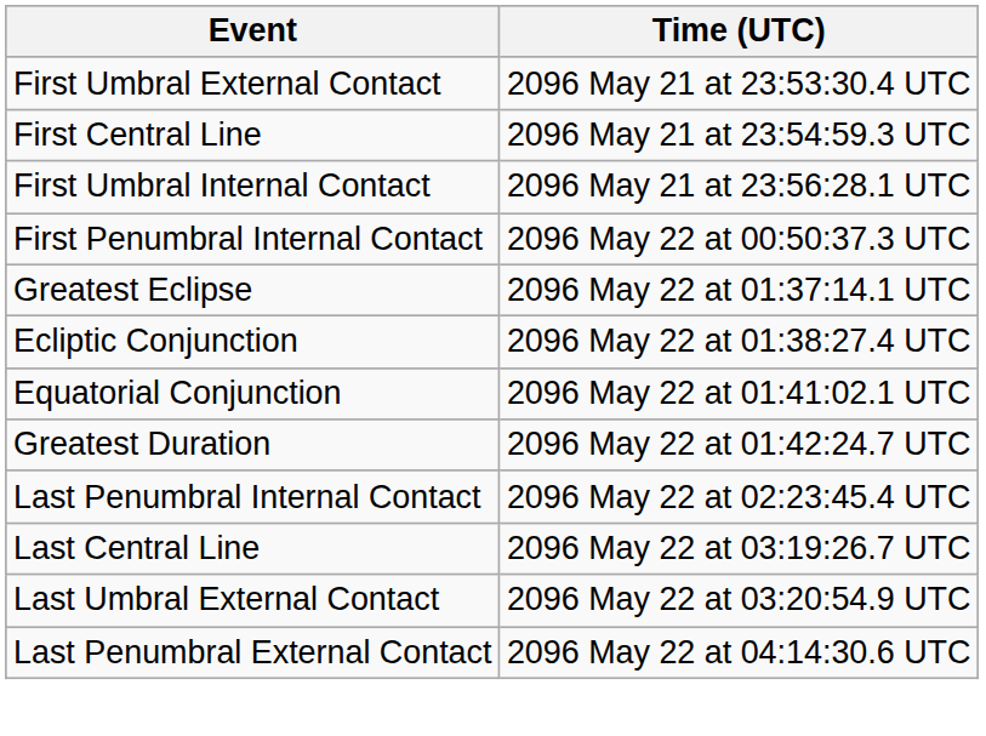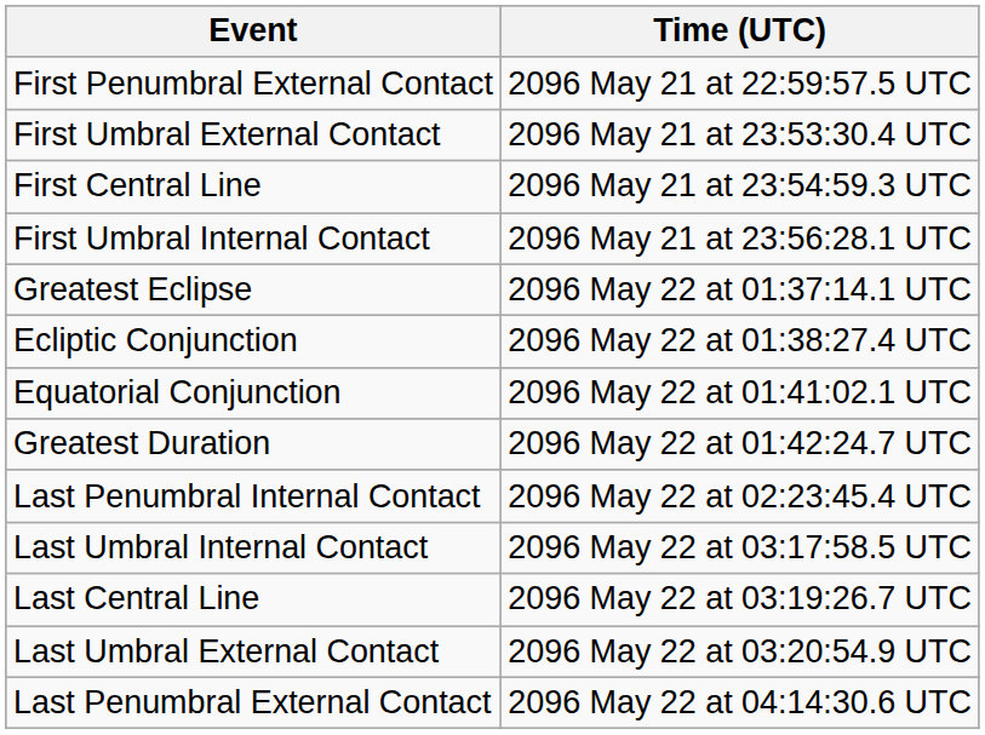+ row: First Penumbral External Contact | 2096 May 21 at 22:59:57.5 UTC
- row: First Penumbral Internal Contact | 2096 May 22 at 00:50:37.3 UTC
+ row: Last Umbral Internal Contact | 2096 May 22 at 03:17:58.5 UTC
